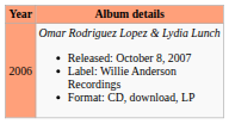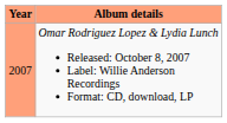row 2 | Year: 2006 -> 2007
